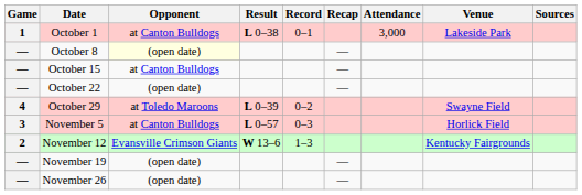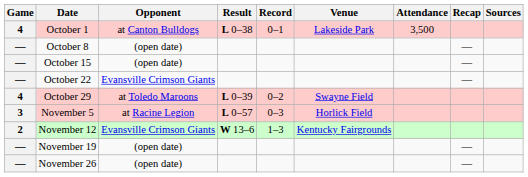columns swapped: Venue <-> Recap
October 1 | Game: 1 -> 4
October 1 | Attendance: 3,000 -> 3,500
October 8 | Opponent: lightyellow background -> no background
October 15 | Opponent: at Canton Bulldogs -> (open date)
October 22 | Opponent: (open date) -> Evansville Crimson Giants
November 5 | Opponent: at Canton Bulldogs -> at Racine Legion
